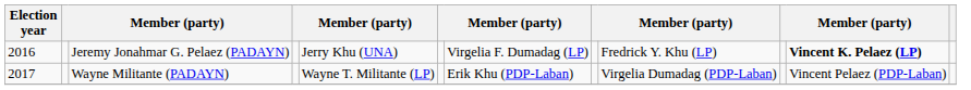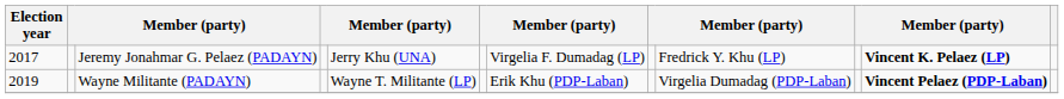Jeremy Jonahmar G. Pelaez (PADAYN) | Election year: 2016 -> 2017
Wayne Militante (PADAYN) | Election year: 2017 -> 2019
Wayne Militante (PADAYN) | column 11: normal -> bold
